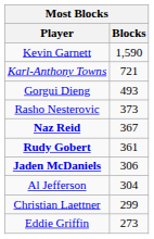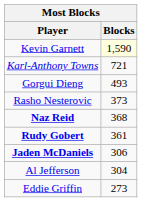Kevin Garnett | Blocks: no background -> lightyellow background
Naz Reid | Blocks: 367 -> 368
- row: Christian Laettner | 299
